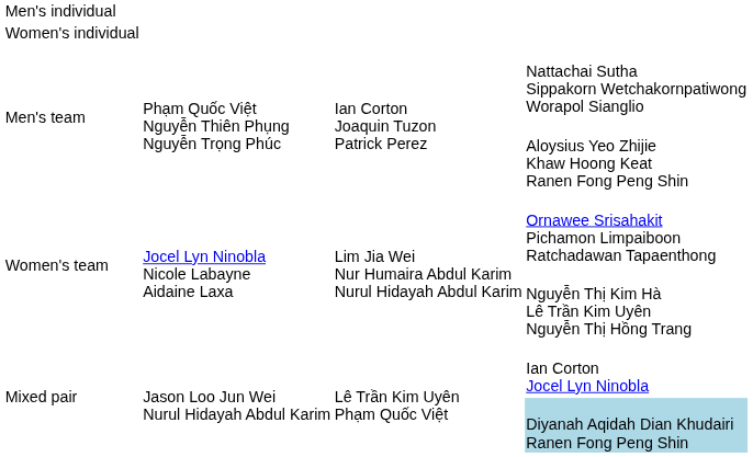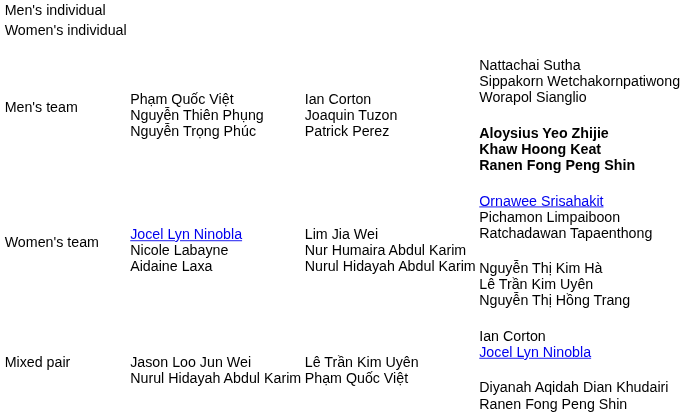Aloysius Yeo Zhijie Khaw Hoong Keat Ranen Fong Peng Shin | column 4: normal -> bold
Diyanah Aqidah Dian Khudairi Ranen Fong Peng Shin | column 4: lightblue background -> no background
